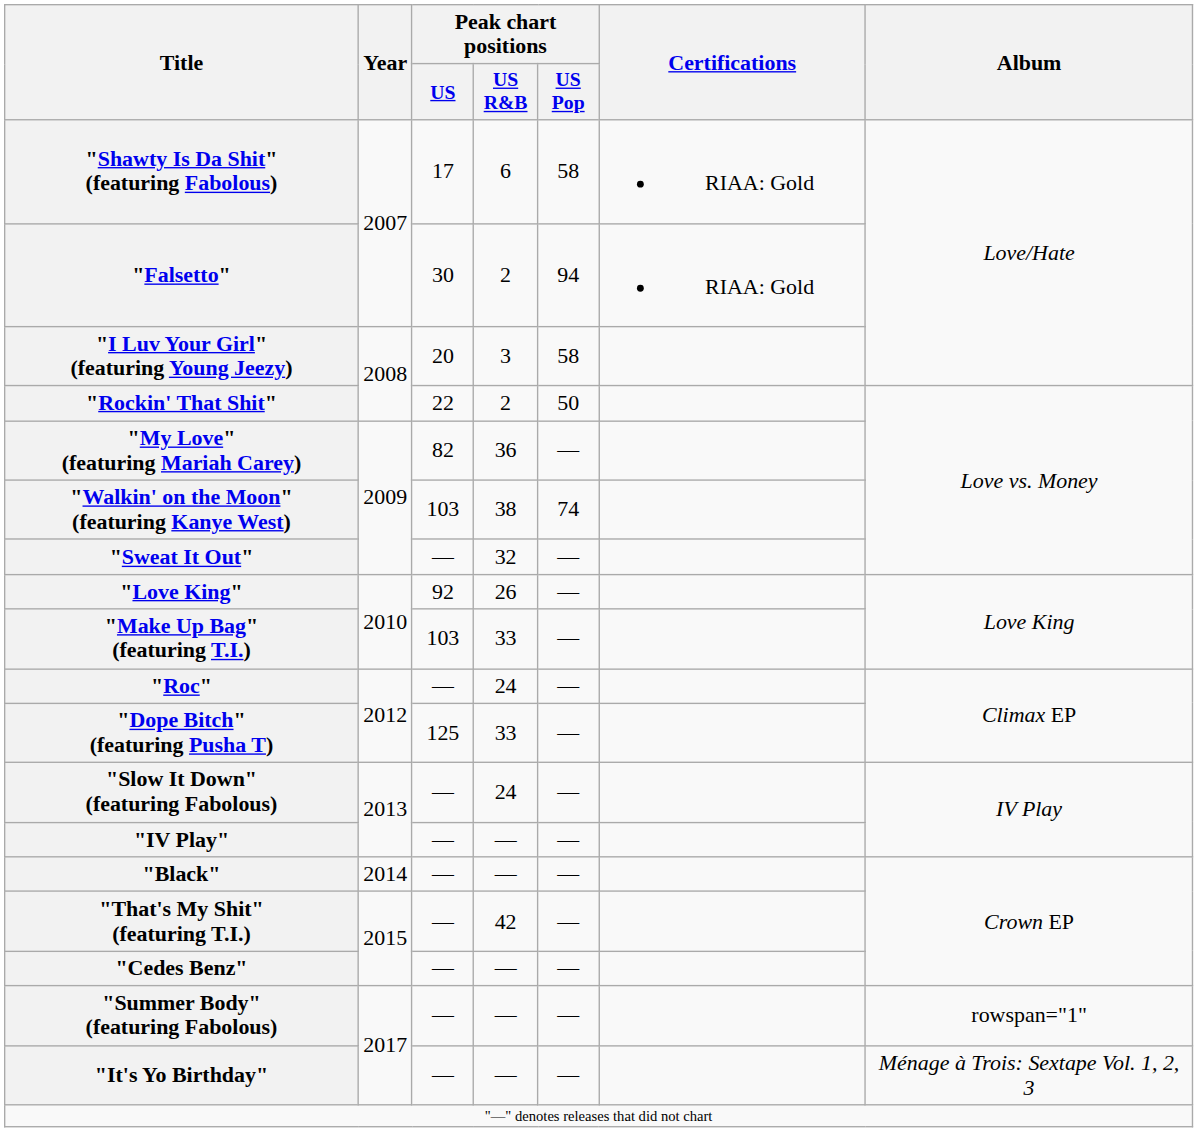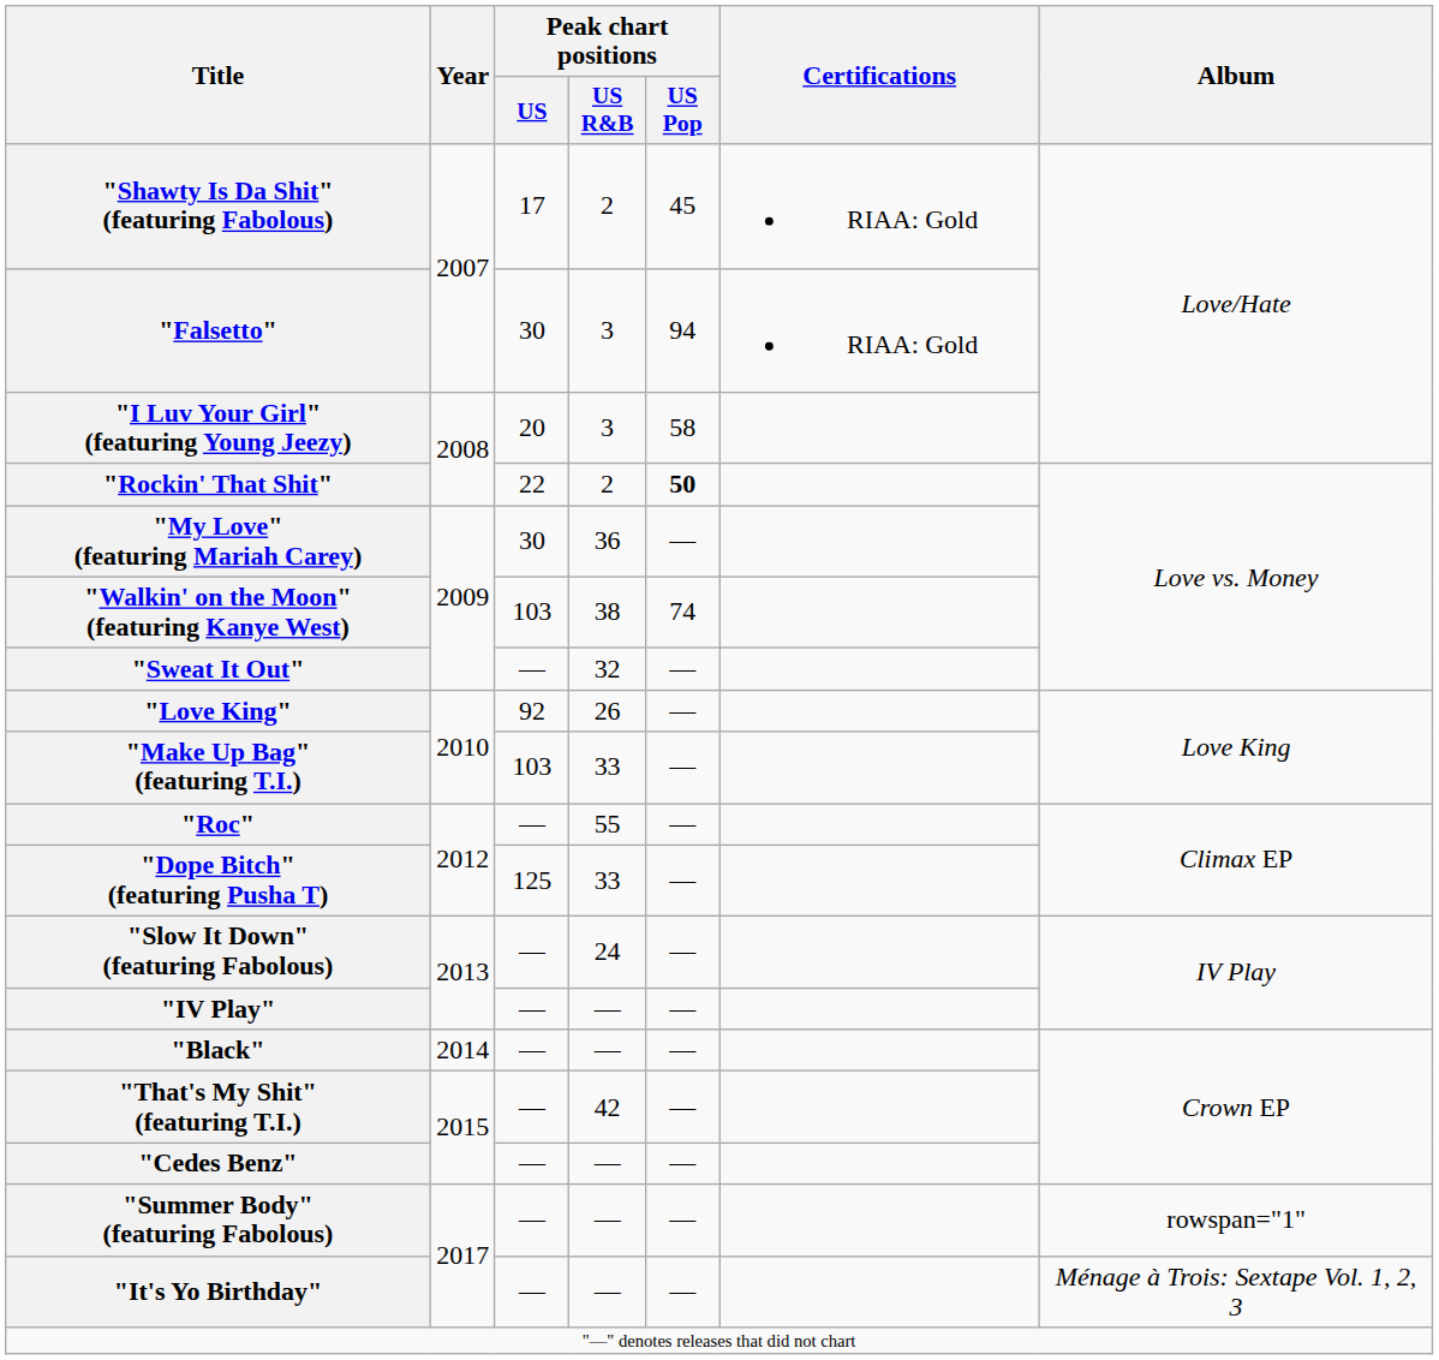"Shawty Is Da Shit" (featuring Fabolous) | Peak chart positions / US R&B: 6 -> 2
"Shawty Is Da Shit" (featuring Fabolous) | Peak chart positions / US Pop: 58 -> 45
"Falsetto" | Peak chart positions / US R&B: 2 -> 3
"Rockin' That Shit" | Peak chart positions / US Pop: normal -> bold
"My Love" (featuring Mariah Carey) | Peak chart positions / US: 82 -> 30
"Roc" | Peak chart positions / US R&B: 24 -> 55
